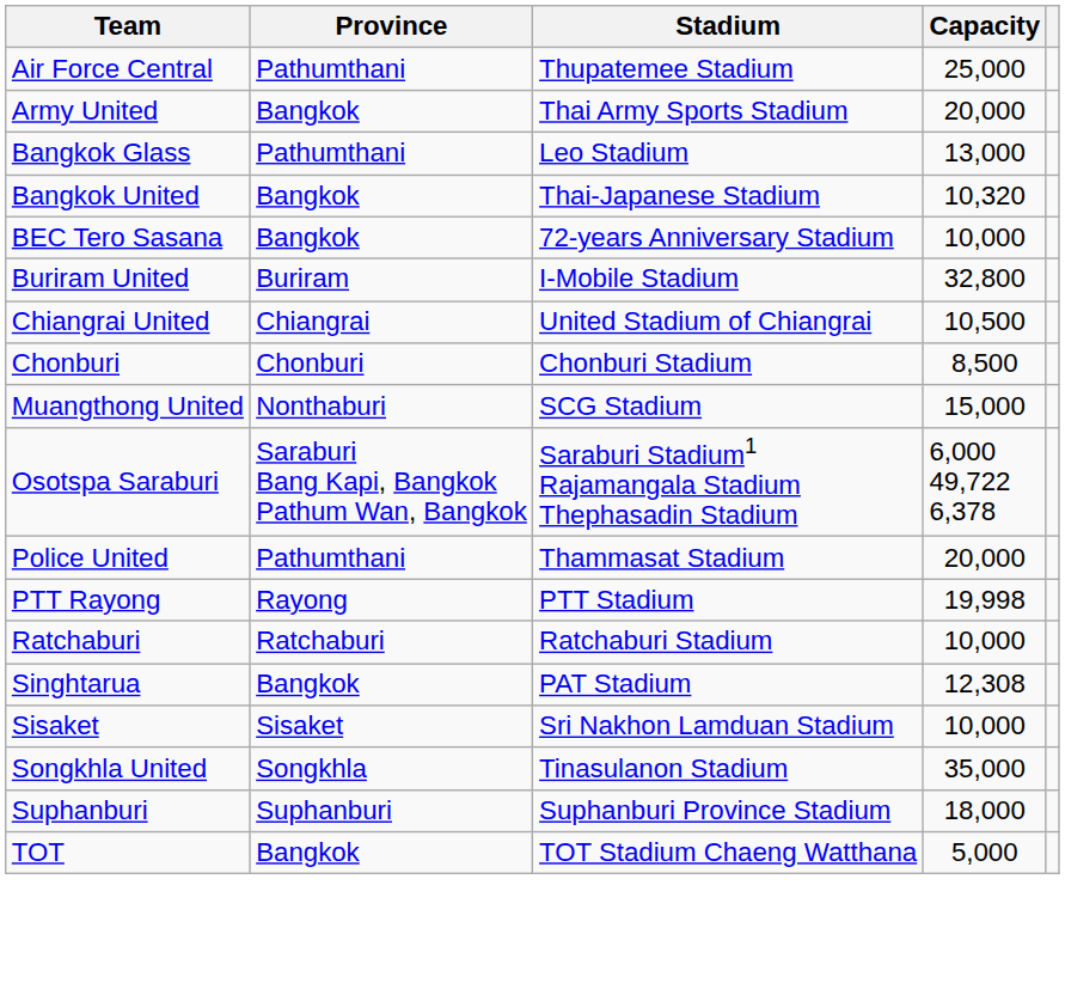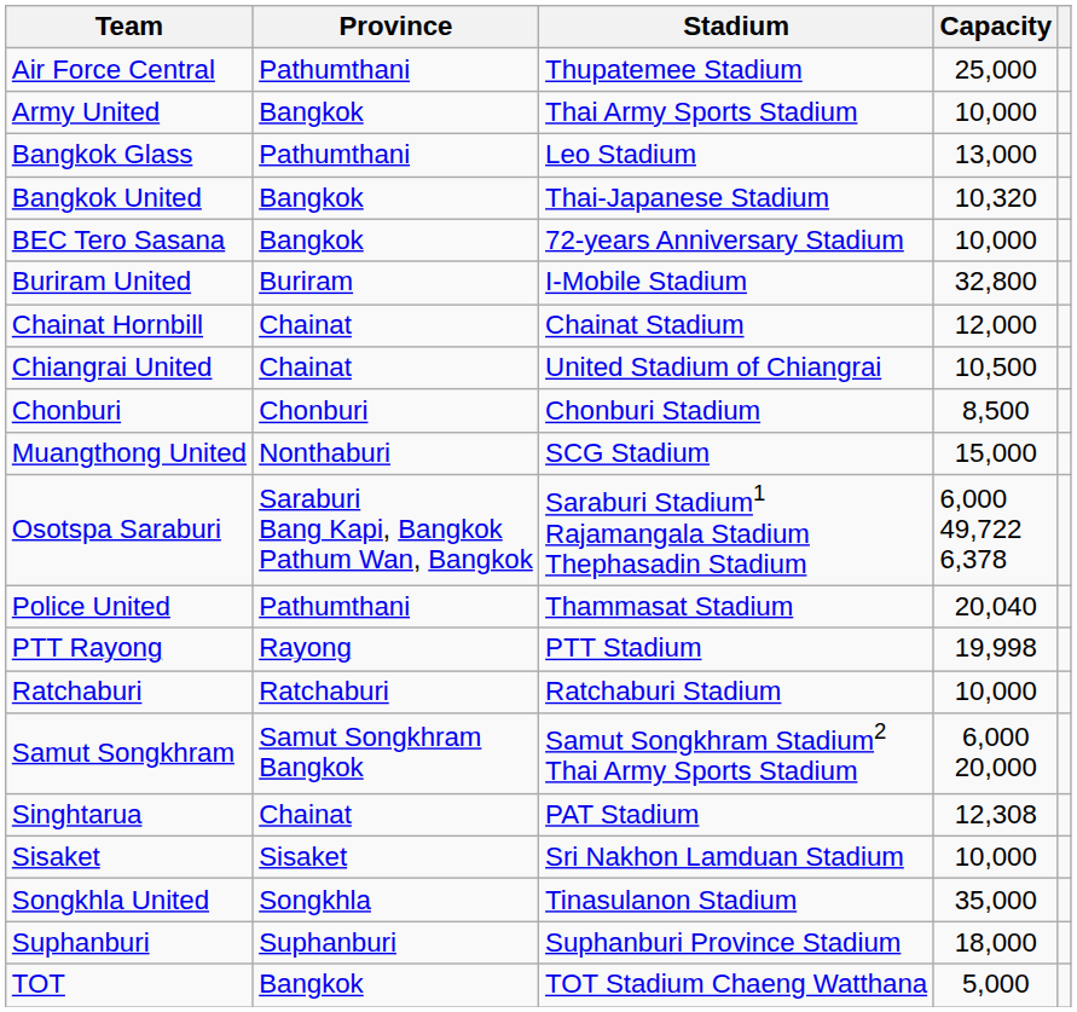Army United | Capacity: 20,000 -> 10,000
+ row: Chainat Hornbill | Chainat | Chainat Stadium | 12,000
Chiangrai United | Province: Chiangrai -> Chainat
Police United | Capacity: 20,000 -> 20,040
+ row: Samut Songkhram | Samut Songkhram Bangkok | Samut Songkhram Stadium2 Thai Army Sports Stadium | 6,000 20,000
Singhtarua | Province: Bangkok -> Chainat
